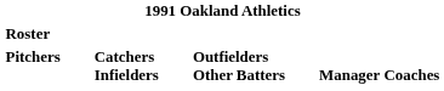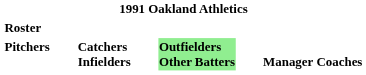Pitchers | column 3: no background -> lightgreen background
